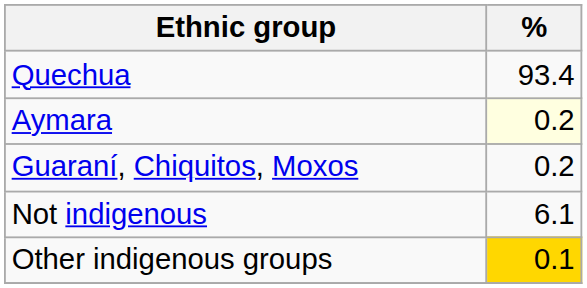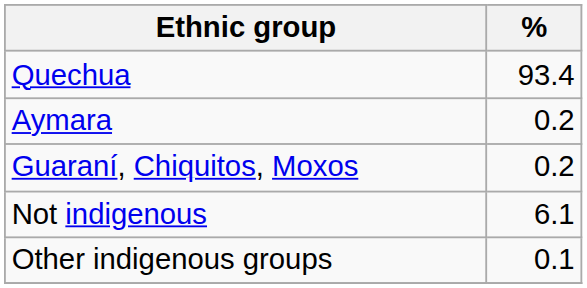Aymara | %: lightyellow background -> no background
Other indigenous groups | %: gold background -> no background
